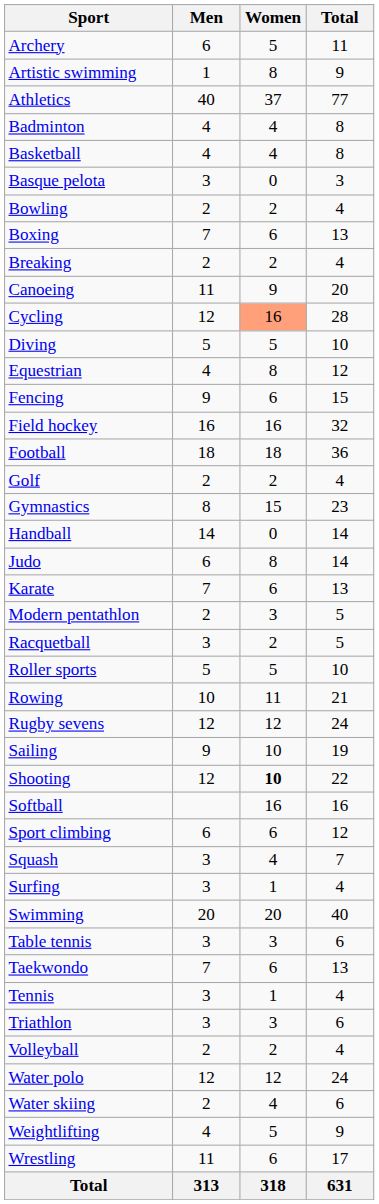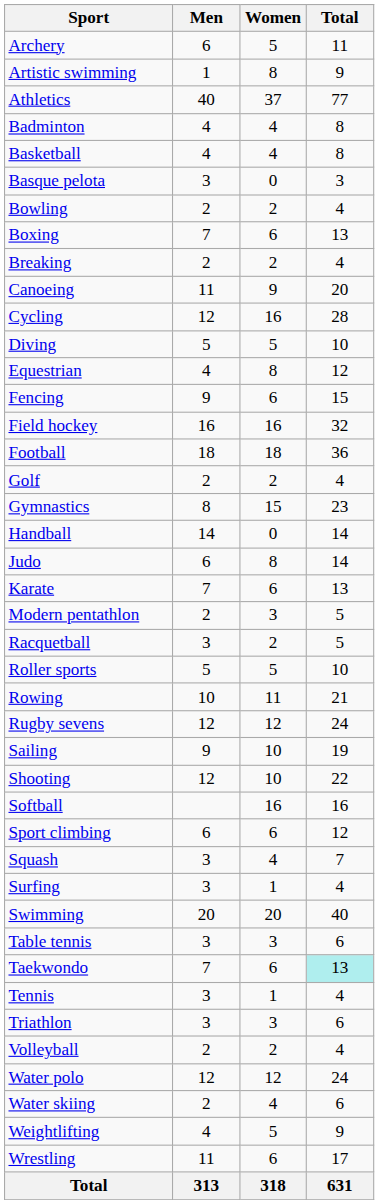Cycling | Women: lightsalmon background -> no background
Shooting | Women: bold -> normal
Taekwondo | Total: no background -> paleturquoise background
